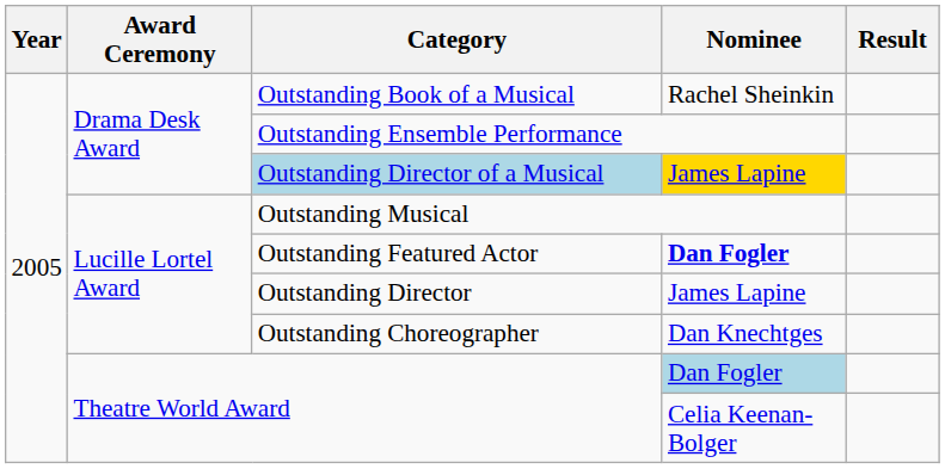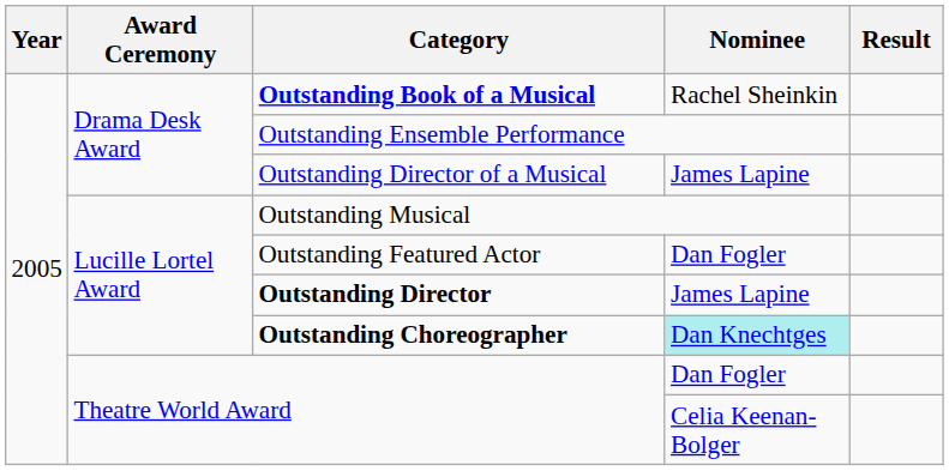Outstanding Book of a Musical | Category: normal -> bold
Outstanding Director of a Musical | Category: lightblue background -> no background
Outstanding Director of a Musical | Nominee: gold background -> no background
Outstanding Featured Actor | Nominee: bold -> normal
Outstanding Director | Category: normal -> bold
Outstanding Choreographer | Category: normal -> bold
Outstanding Choreographer | Nominee: no background -> paleturquoise background
Theatre World Award / Dan Fogler | Nominee: lightblue background -> no background
